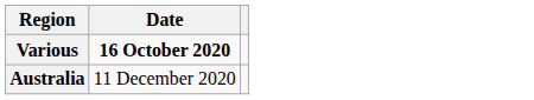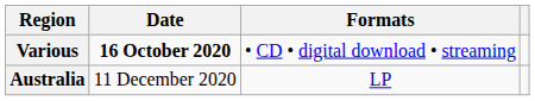+ column: Formats | • CD • digital download • streaming | LP
